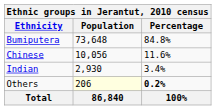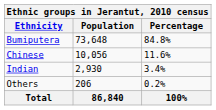Others | Population: lightyellow background -> no background
Others | Percentage: bold -> normal
